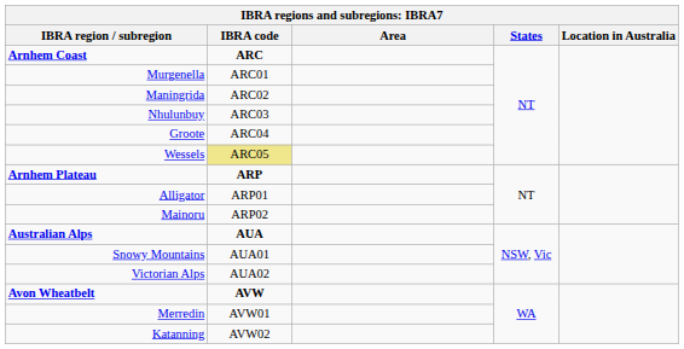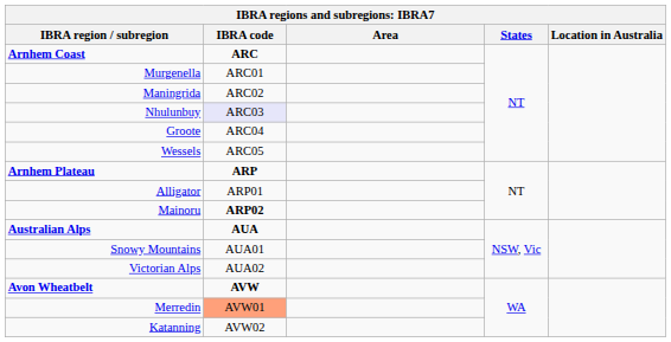Nhulunbuy | IBRA code: no background -> lavender background
Wessels | IBRA code: khaki background -> no background
Mainoru | IBRA code: normal -> bold
Merredin | IBRA code: no background -> lightsalmon background
